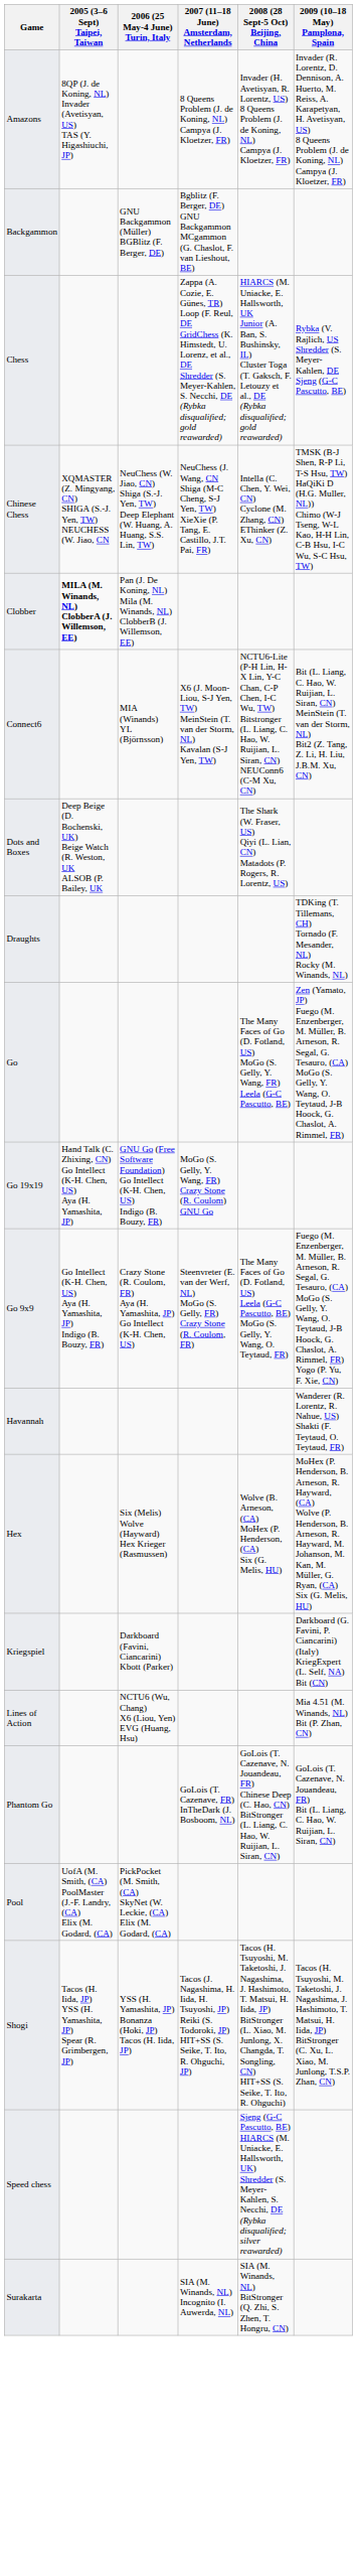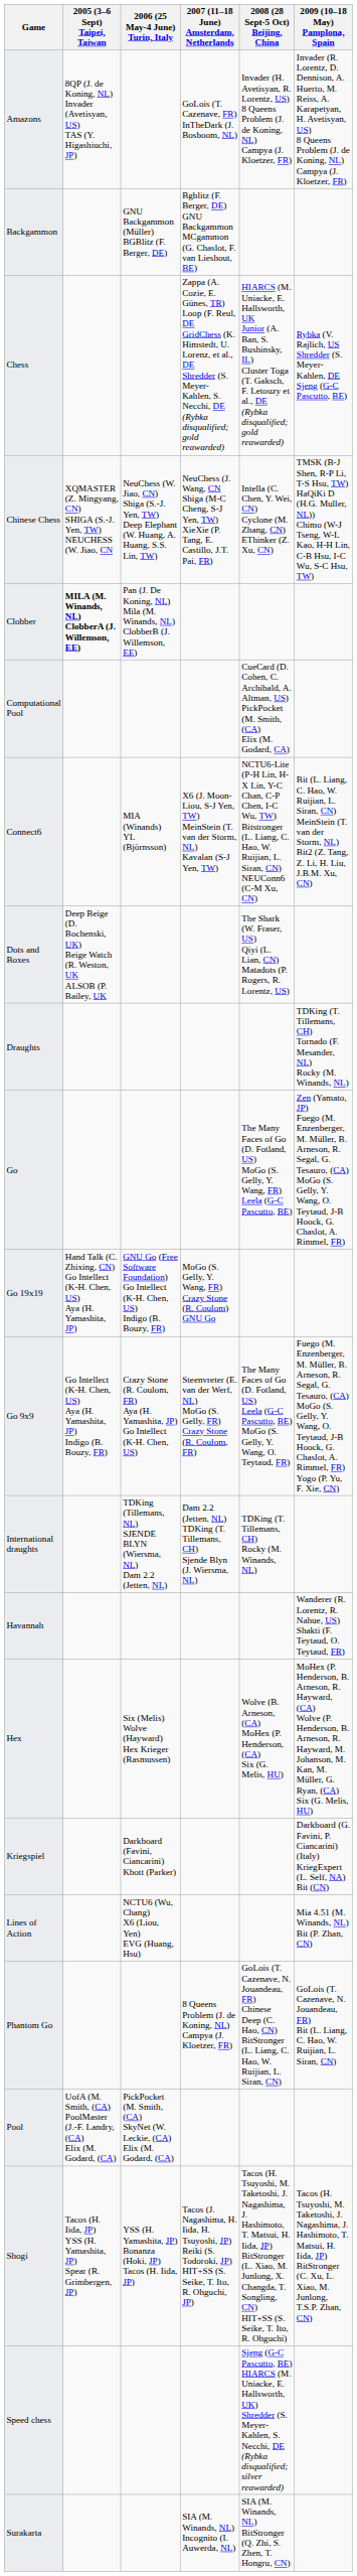Amazons | 2007 (11–18 June) Amsterdam, Netherlands: 8 Queens Problem (J. de Koning, NL) Campya (J. Kloetzer, FR) -> GoLois (T. Cazenave, FR) InTheDark (J. Bosboom, NL)
+ row: Computational Pool | CueCard (D. Cohen, C. Archibald, A. Altman, US) PickPocket (M. Smith, (CA) Elix (M. Godard, CA)
+ row: International draughts | TDKing (Tillemans, NL) SJENDE BLYN (Wiersma, NL) Dam 2.2 (Jetten, NL) | Dam 2.2 (Jetten, NL) TDKing (T. Tillemans, CH) Sjende Blyn (J. Wiersma, NL) | TDKing (T. Tillemans, CH) Rocky (M. Winands, NL)
Phantom Go | 2007 (11–18 June) Amsterdam, Netherlands: GoLois (T. Cazenave, FR) InTheDark (J. Bosboom, NL) -> 8 Queens Problem (J. de Koning, NL) Campya (J. Kloetzer, FR)
